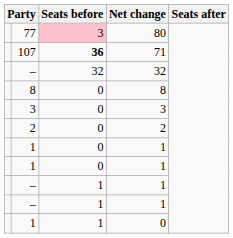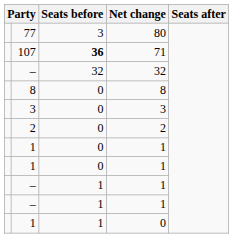80 | Seats before: pink background -> no background
